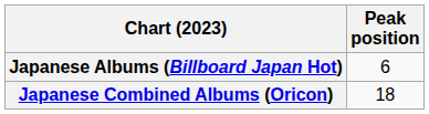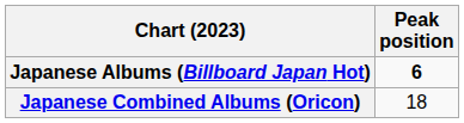Japanese Albums (Billboard Japan Hot) | Peak position: normal -> bold
